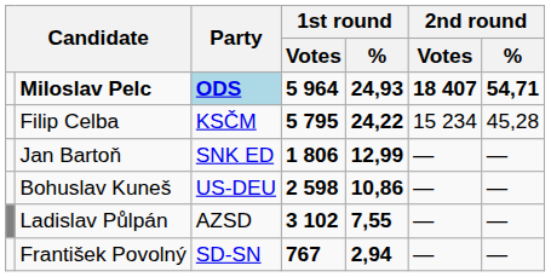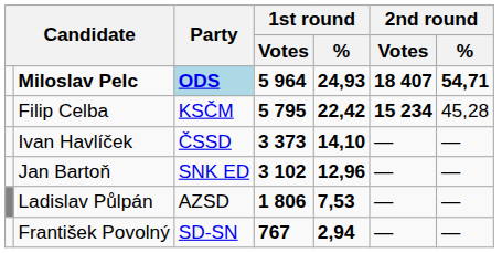Filip Celba | 1st round / %: 24,22 -> 22,42
Filip Celba | 2nd round / Votes: normal -> bold
+ row: Ivan Havlíček | ČSSD | 3 373 | 14,10 | — | —
Jan Bartoň | 1st round / Votes: 1 806 -> 3 102
Jan Bartoň | 1st round / %: 12,99 -> 12,96
- row: Bohuslav Kuneš | US-DEU | 2 598 | 10,86 | — | —
Ladislav Půlpán | 1st round / Votes: 3 102 -> 1 806
Ladislav Půlpán | 1st round / %: 7,55 -> 7,53
